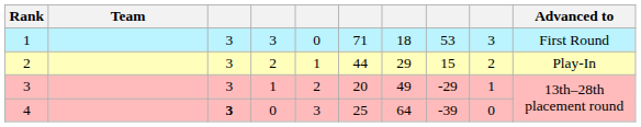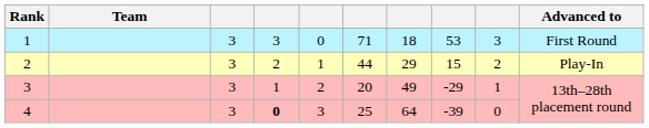4 | column 3: bold -> normal
4 | column 4: normal -> bold
